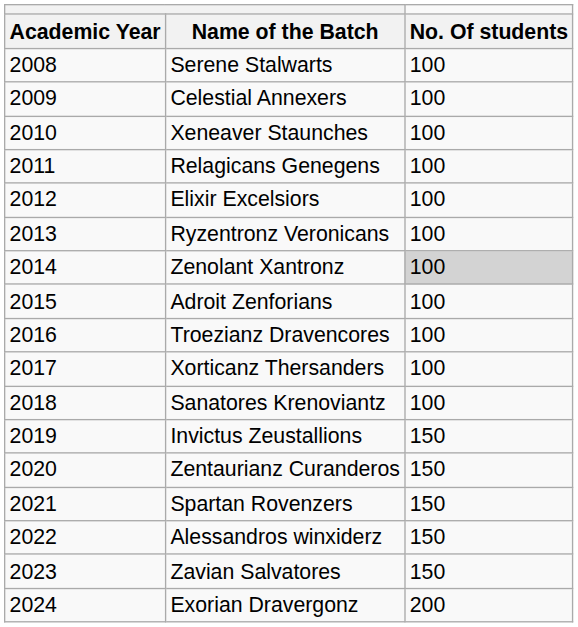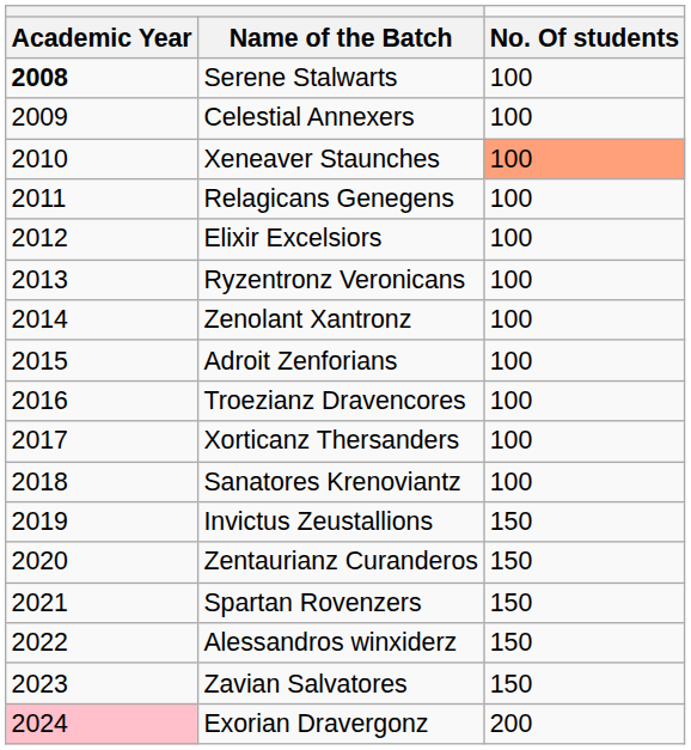Serene Stalwarts | Academic Year: normal -> bold
Xeneaver Staunches | No. Of students: no background -> lightsalmon background
Zenolant Xantronz | No. Of students: lightgrey background -> no background
Exorian Dravergonz | Academic Year: no background -> pink background
